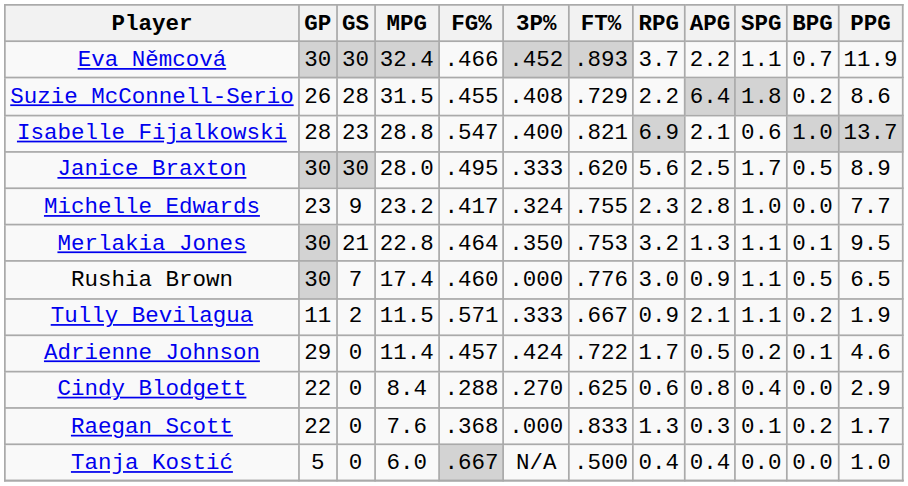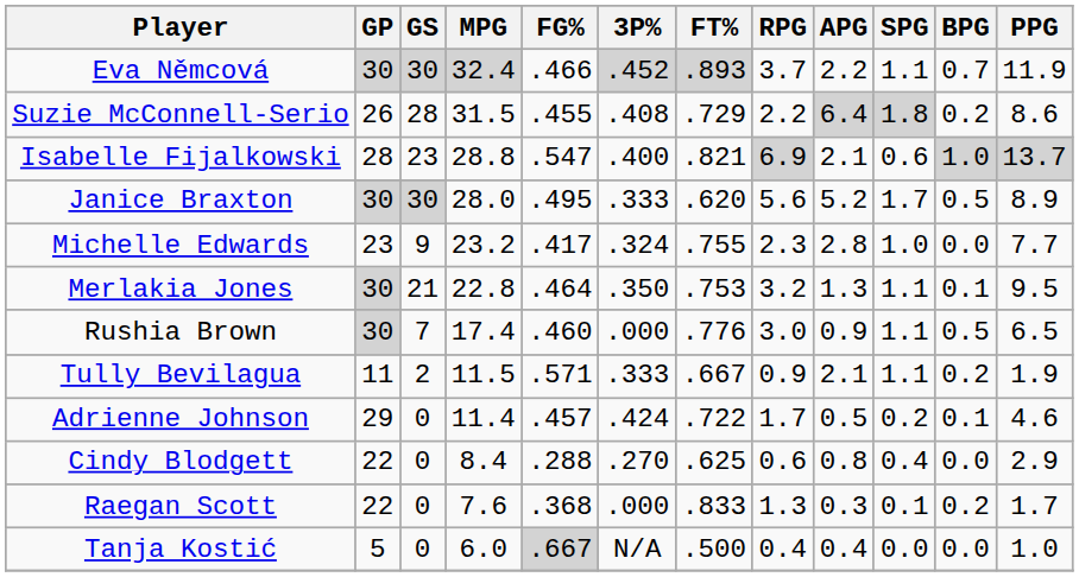Janice Braxton | APG: 2.5 -> 5.2
